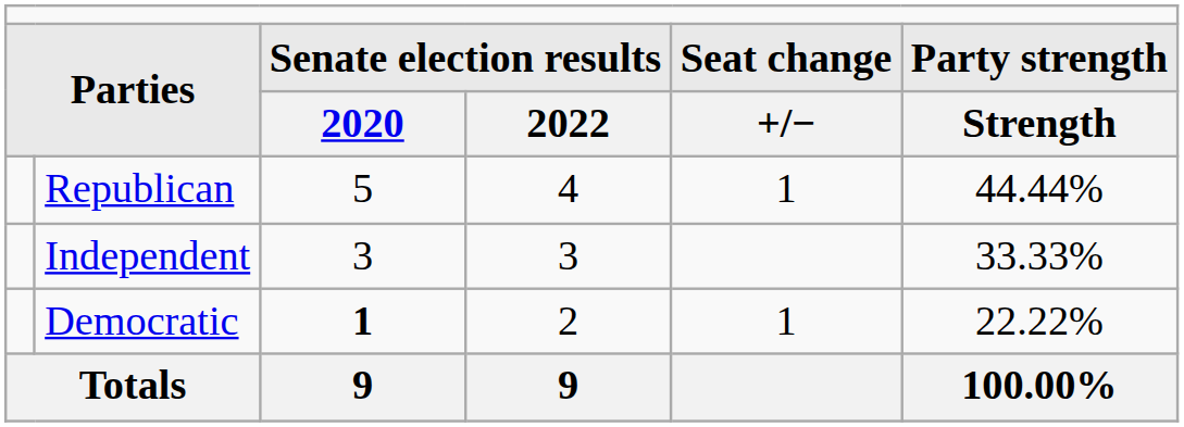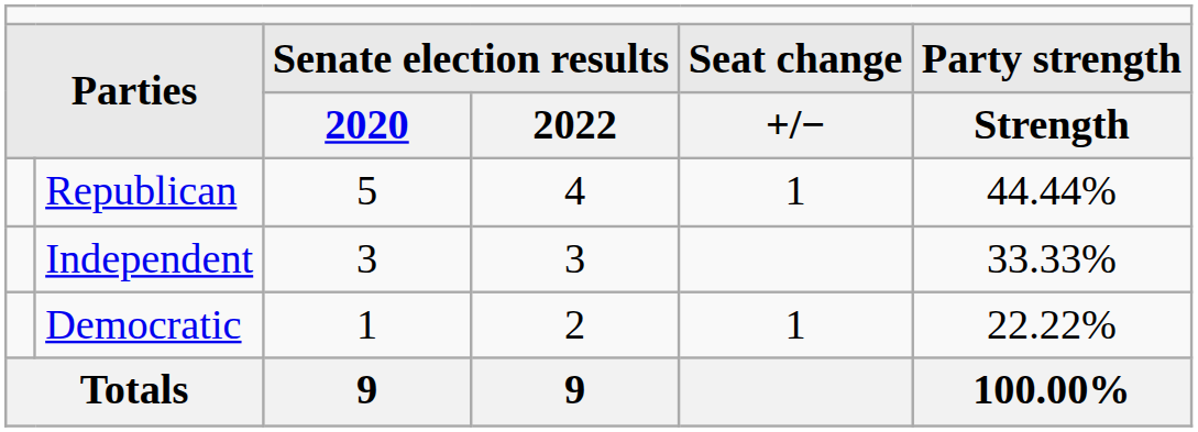Democratic | column 3: bold -> normal
